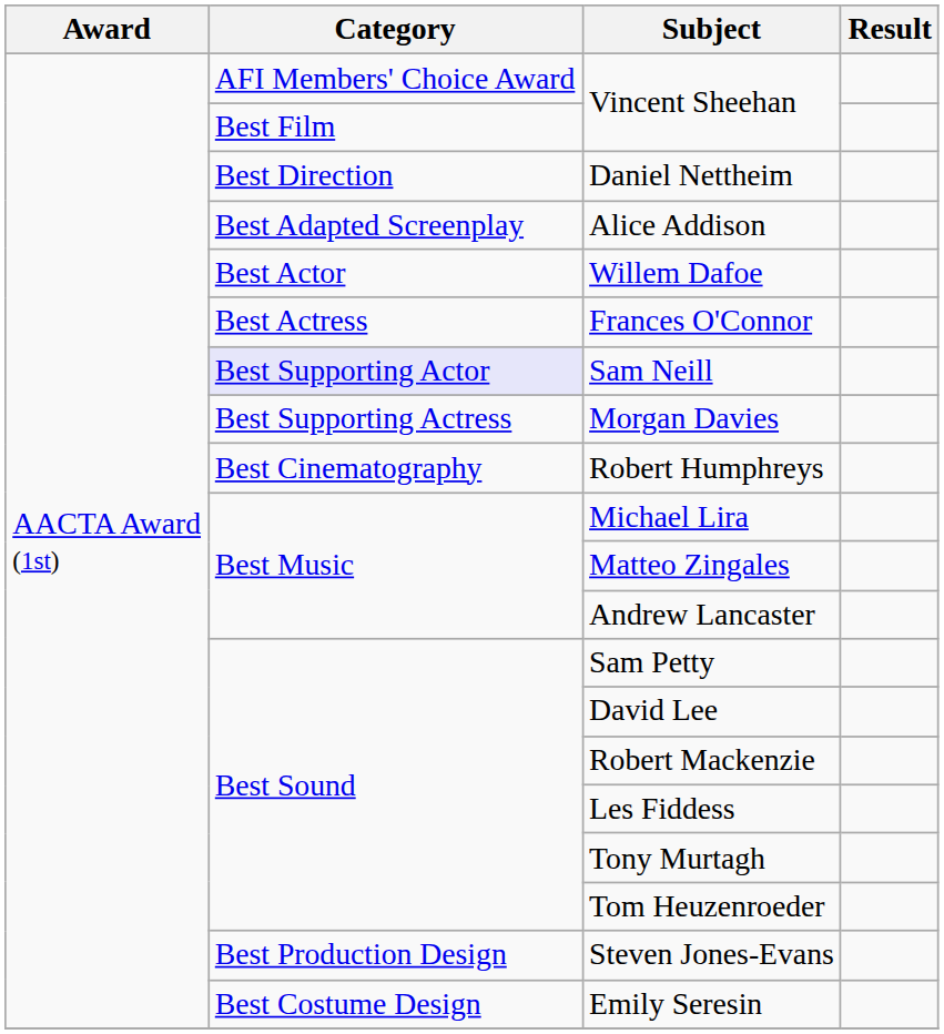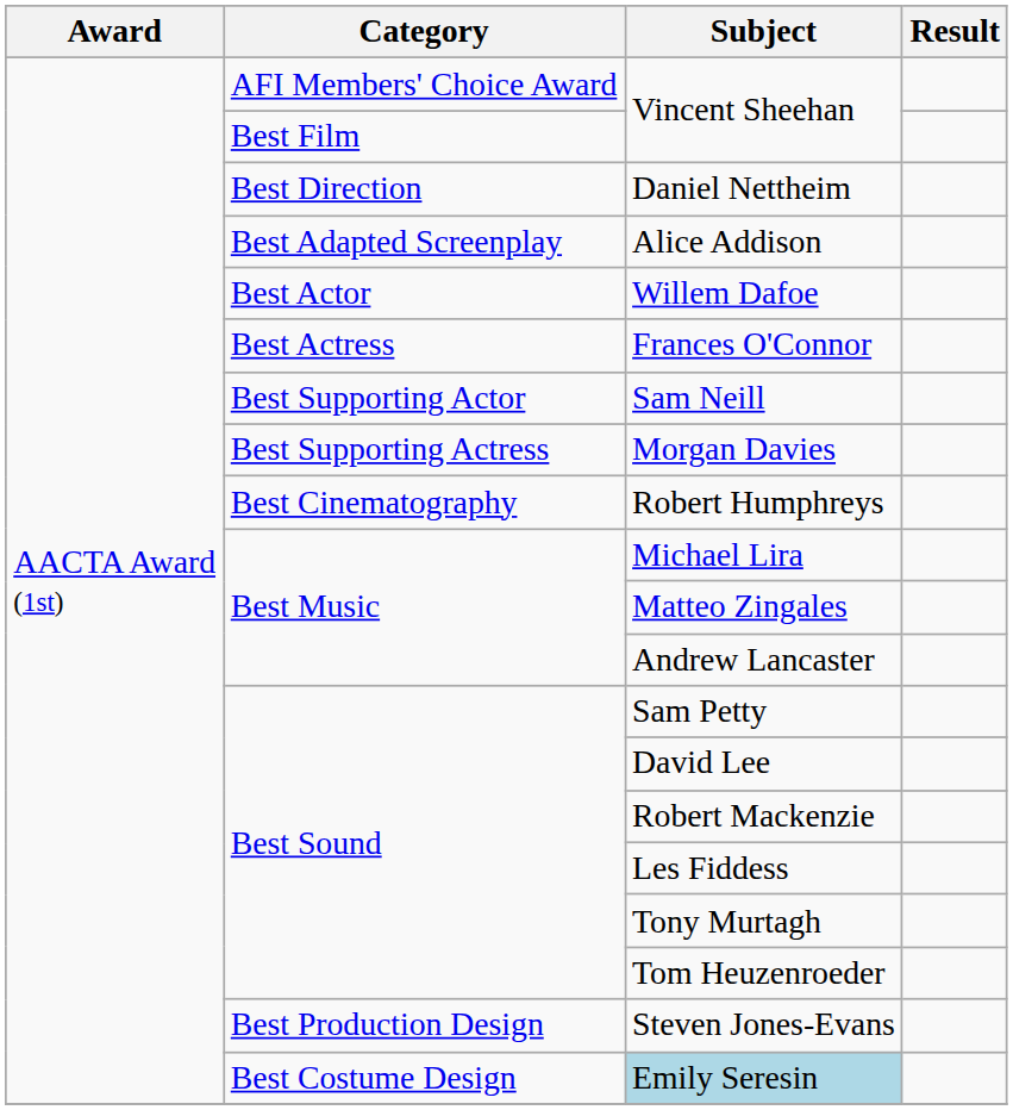Sam Neill | Category: lavender background -> no background
Emily Seresin | Subject: no background -> lightblue background
